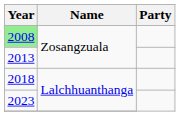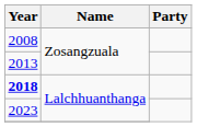2008 | Year: lightgreen background -> no background
2018 | Year: normal -> bold
